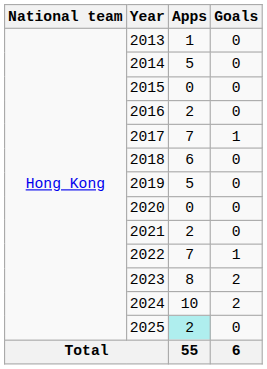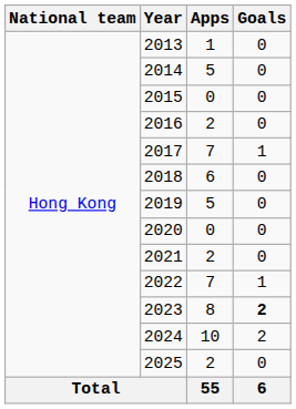2023 | Goals: normal -> bold
2025 | Apps: paleturquoise background -> no background
